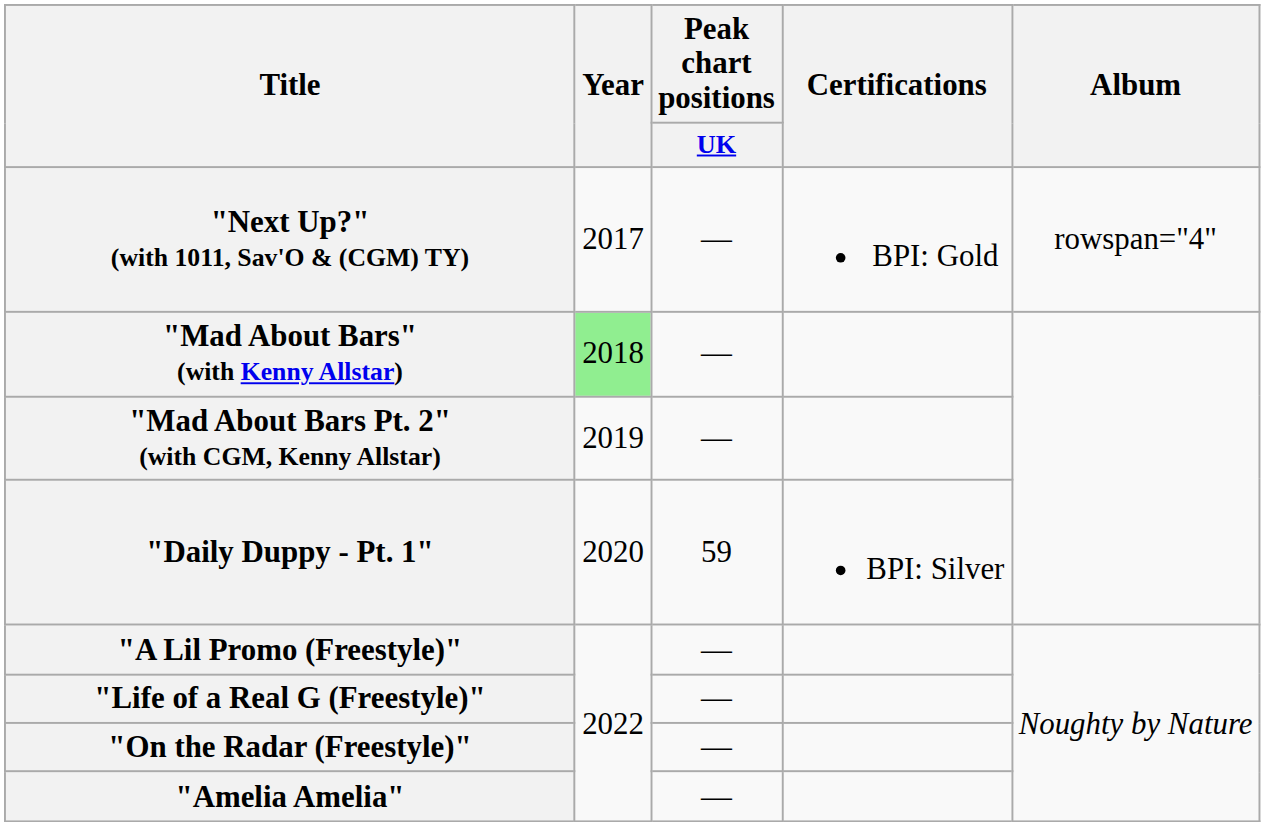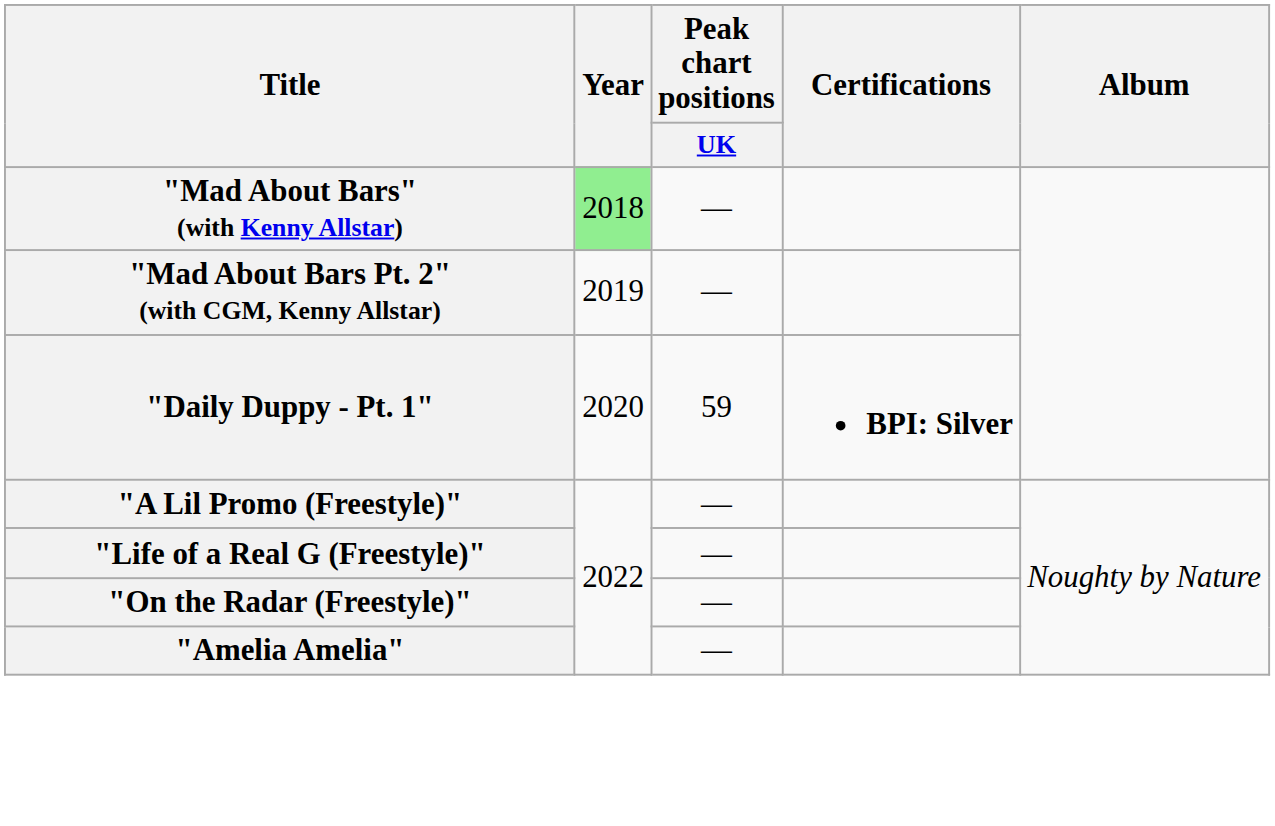- row: "Next Up?" (with 1011, Sav'O & (CGM) TY) | 2017 | — | BPI: Gold | rowspan="4"
"Daily Duppy - Pt. 1" | Certifications: normal -> bold
